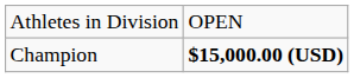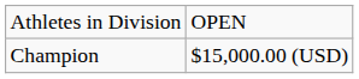Champion | column 2: bold -> normal
